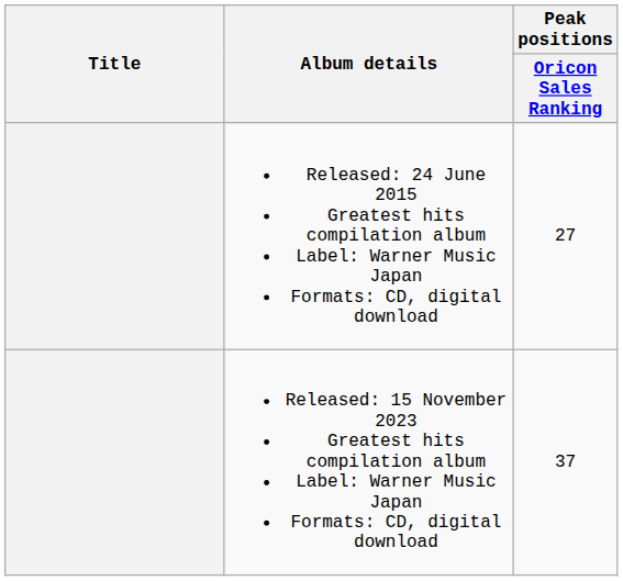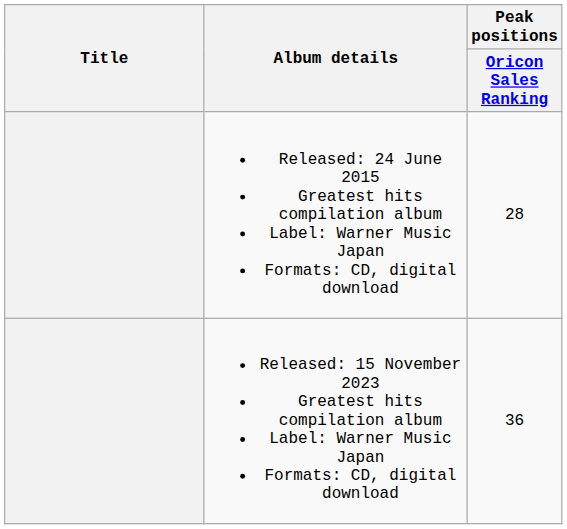row 3 | Peak positions / Oricon Sales Ranking: 27 -> 28
row 4 | Peak positions / Oricon Sales Ranking: 37 -> 36
